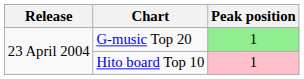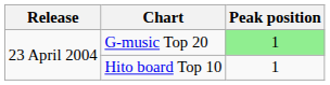Hito board Top 10 | Peak position: pink background -> no background
